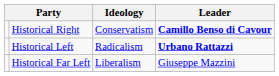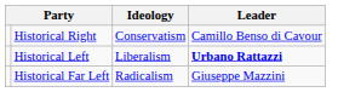Historical Right | Leader: bold -> normal
Historical Left | Ideology: Radicalism -> Liberalism
Historical Far Left | Ideology: Liberalism -> Radicalism
